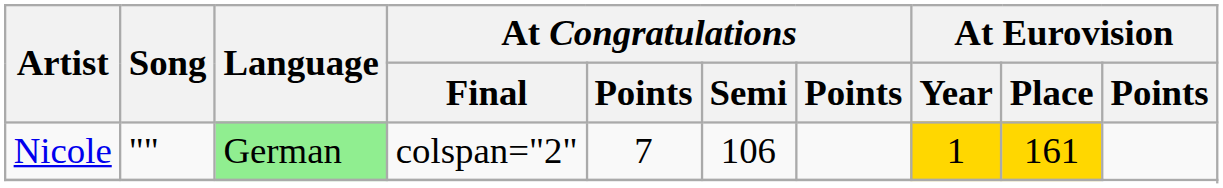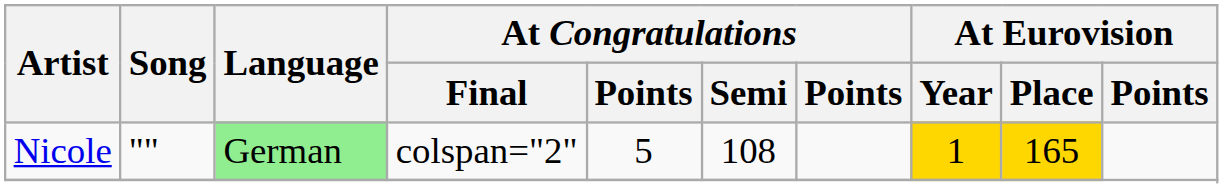Nicole | column 5: 7 -> 5
Nicole | At Congratulations / Semi: 106 -> 108
Nicole | At Eurovision / Place: 161 -> 165
